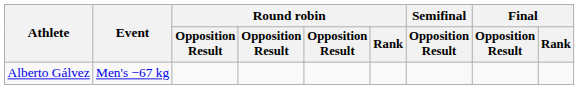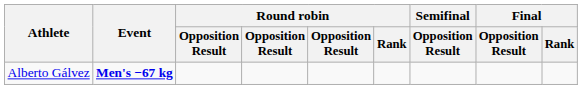Alberto Gálvez | Event: normal -> bold
